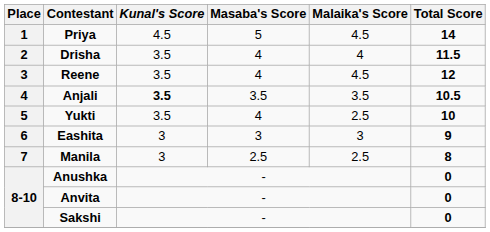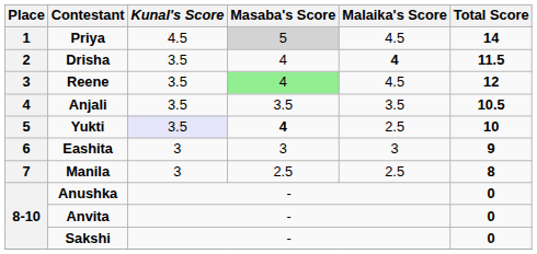Priya | Masaba's Score: no background -> lightgrey background
Drisha | Malaika's Score: normal -> bold
Reene | Masaba's Score: no background -> lightgreen background
Anjali | Kunal's Score: bold -> normal
Yukti | Kunal's Score: no background -> lavender background
Yukti | Masaba's Score: normal -> bold
